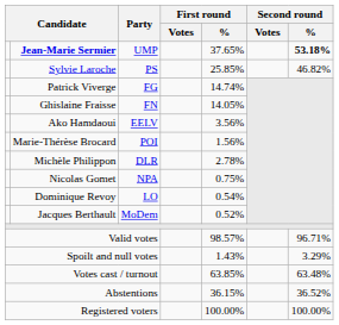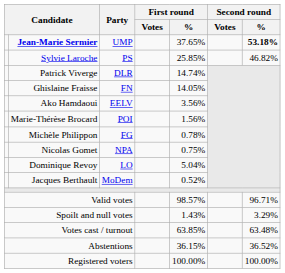Patrick Viverge | Party: FG -> DLR
Michèle Philippon | Party: DLR -> FG
Michèle Philippon | First round / %: 2.78% -> 0.78%
Dominique Revoy | First round / %: 0.54% -> 5.04%
